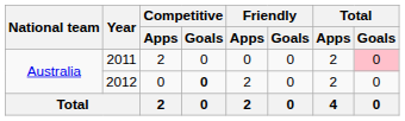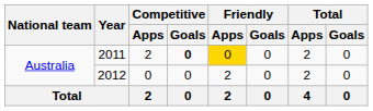2011 | Competitive / Goals: normal -> bold
2011 | Friendly / Apps: no background -> gold background
2011 | Total / Goals: pink background -> no background
2012 | Competitive / Goals: bold -> normal
